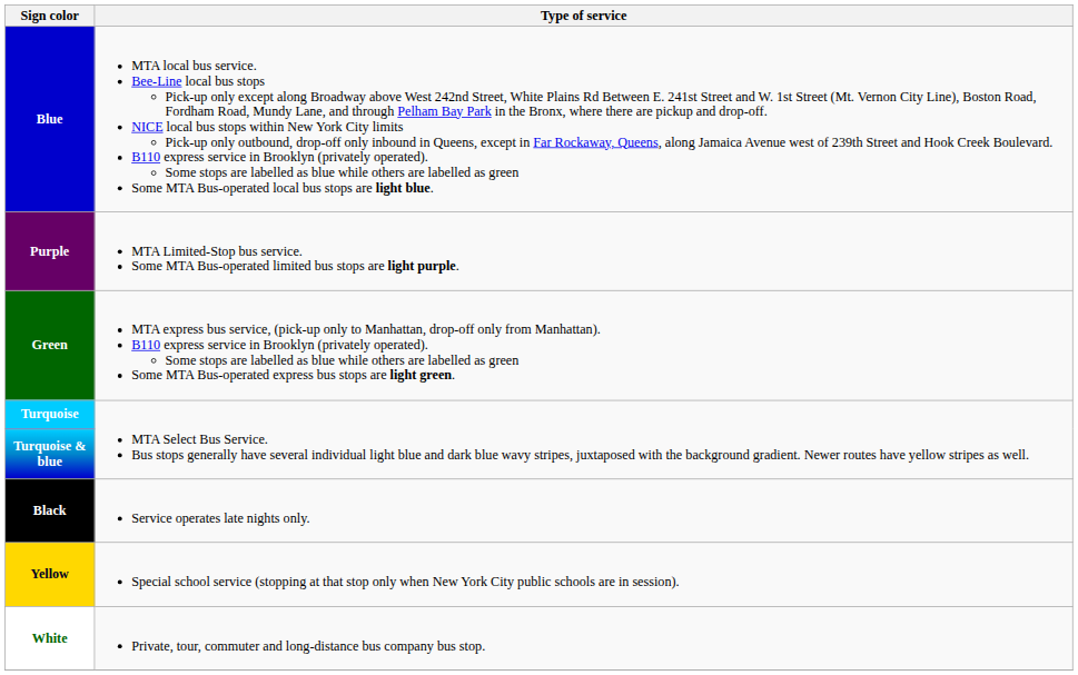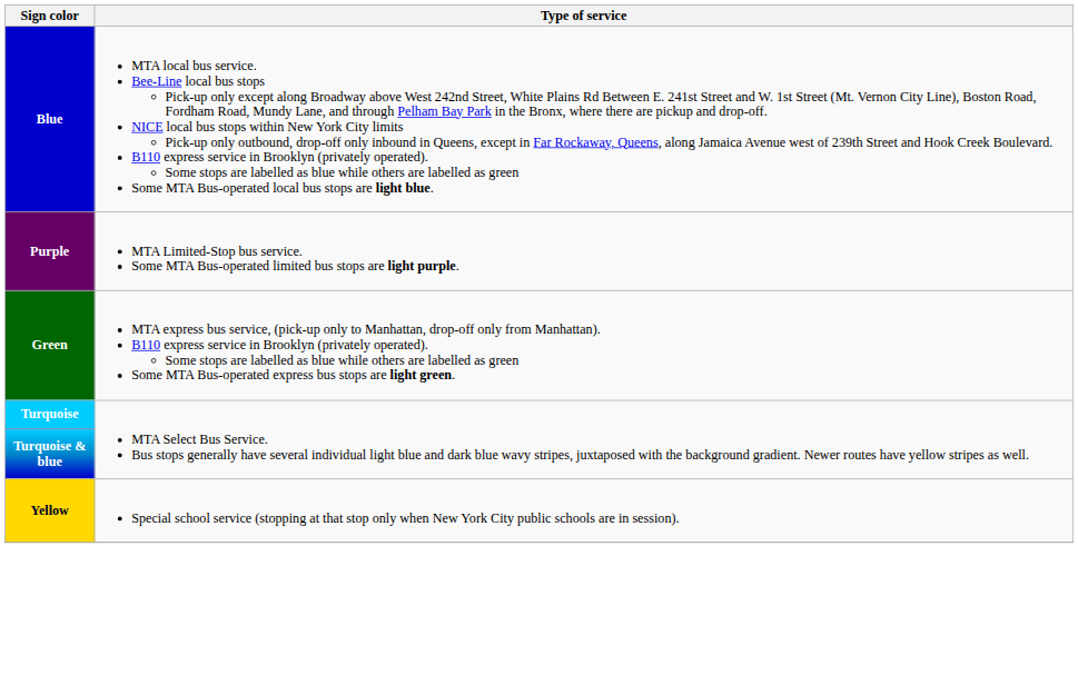- row: Black | Service operates late nights only.
- row: White | Private, tour, commuter and long-distance bus company bus stop.
